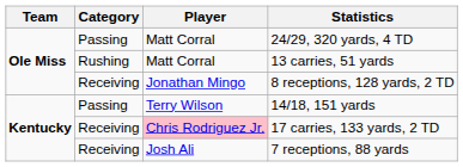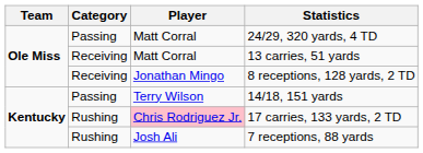13 carries, 51 yards | Category: Rushing -> Receiving
17 carries, 133 yards, 2 TD | Category: Receiving -> Rushing
7 receptions, 88 yards | Category: Receiving -> Rushing
